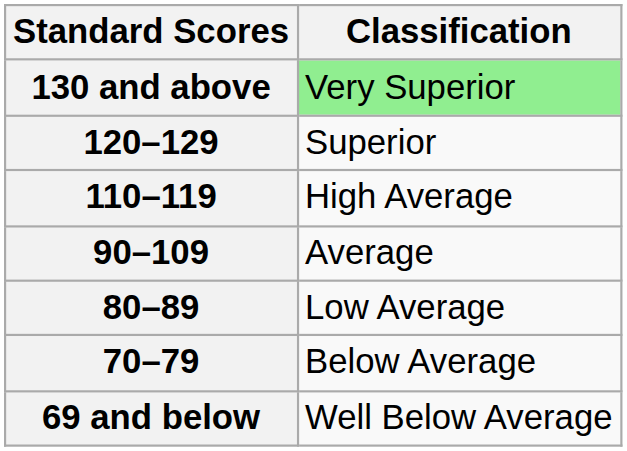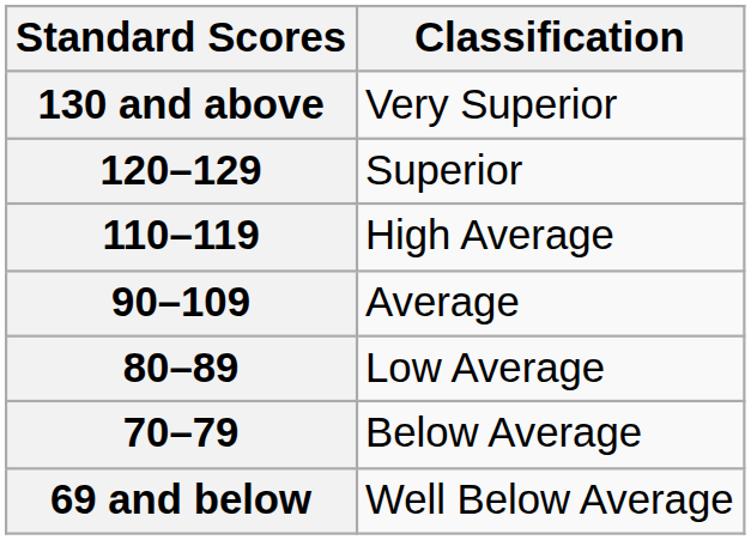130 and above | Classification: lightgreen background -> no background
